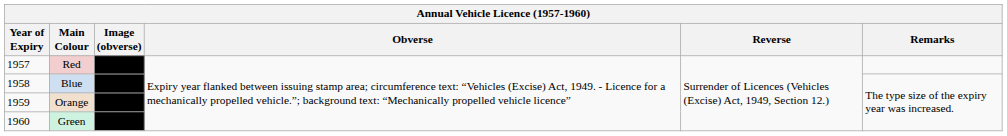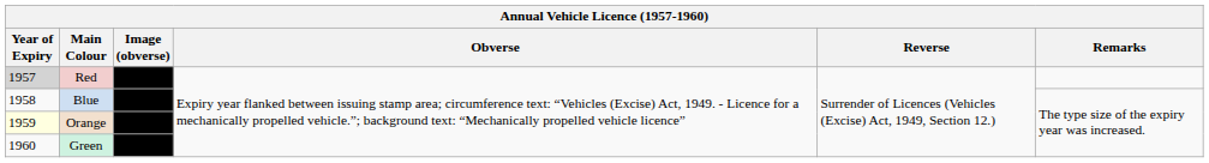Red | Year of Expiry: no background -> lightgrey background
Orange | Year of Expiry: no background -> lightyellow background
